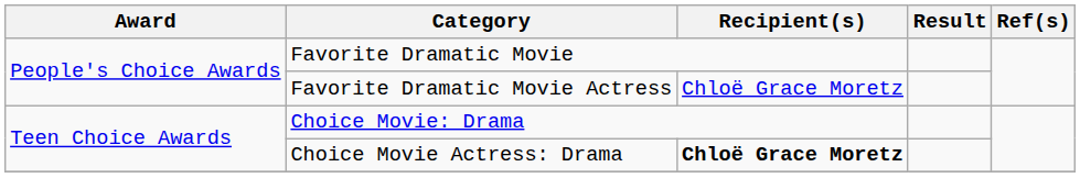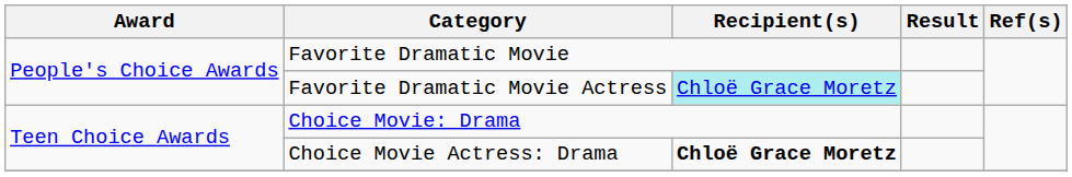Favorite Dramatic Movie Actress | Recipient(s): no background -> paleturquoise background
